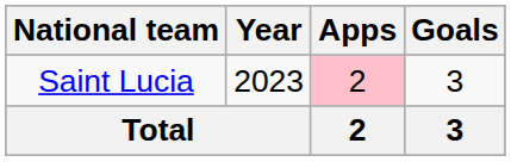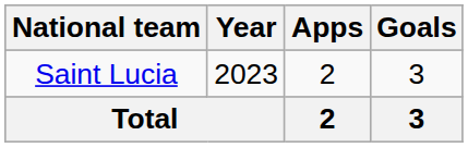Saint Lucia | Apps: pink background -> no background
